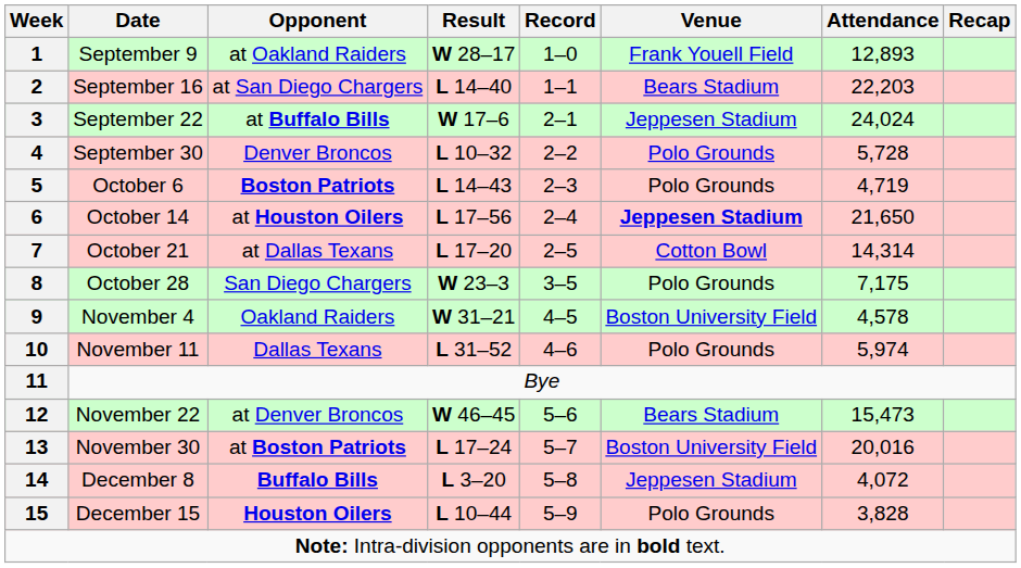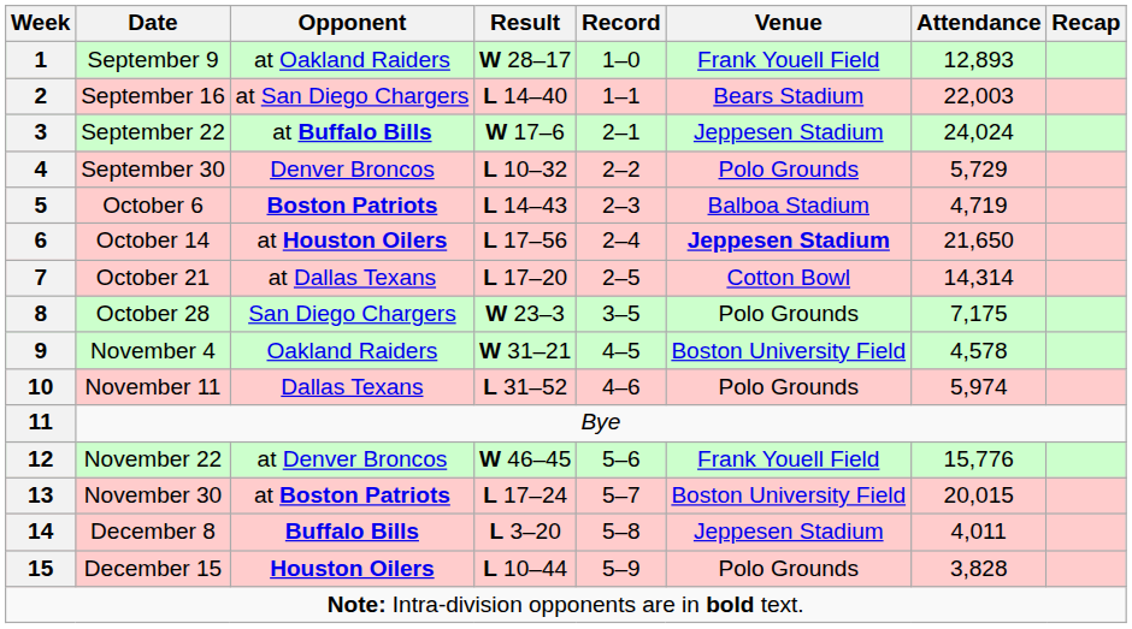2 | Attendance: 22,203 -> 22,003
4 | Attendance: 5,728 -> 5,729
5 | Venue: Polo Grounds -> Balboa Stadium
12 | Venue: Bears Stadium -> Frank Youell Field
12 | Attendance: 15,473 -> 15,776
13 | Attendance: 20,016 -> 20,015
14 | Attendance: 4,072 -> 4,011
